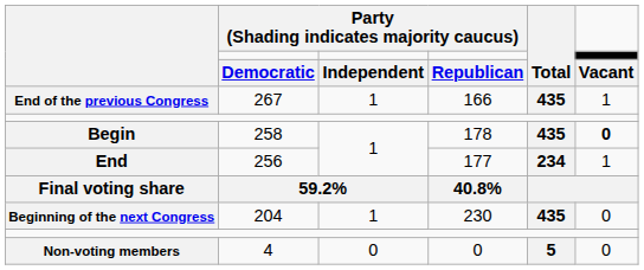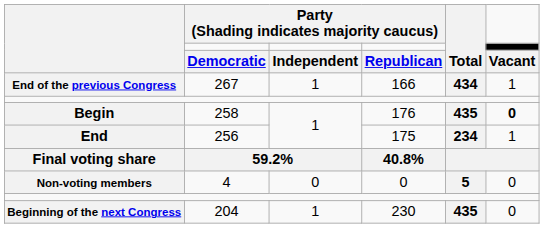End of the previous Congress | Total: 435 -> 434
Begin | column 4: 178 -> 176
End | column 4: 177 -> 175
rows swapped: Non-voting members <-> Beginning of the next Congress
